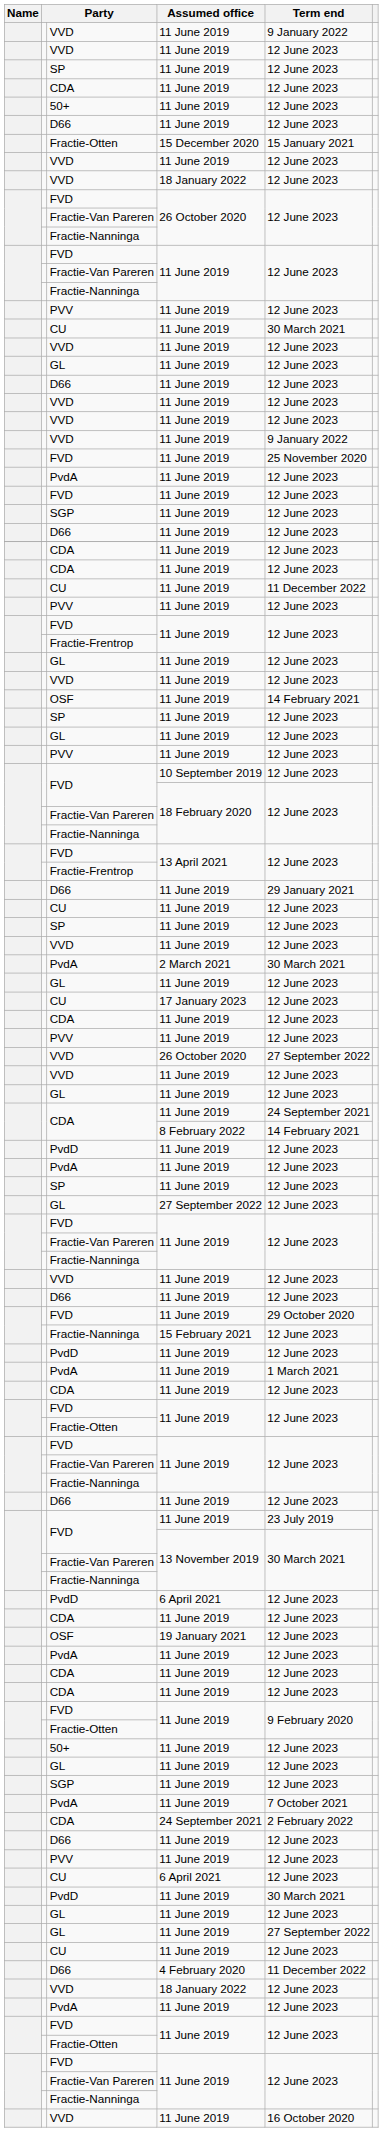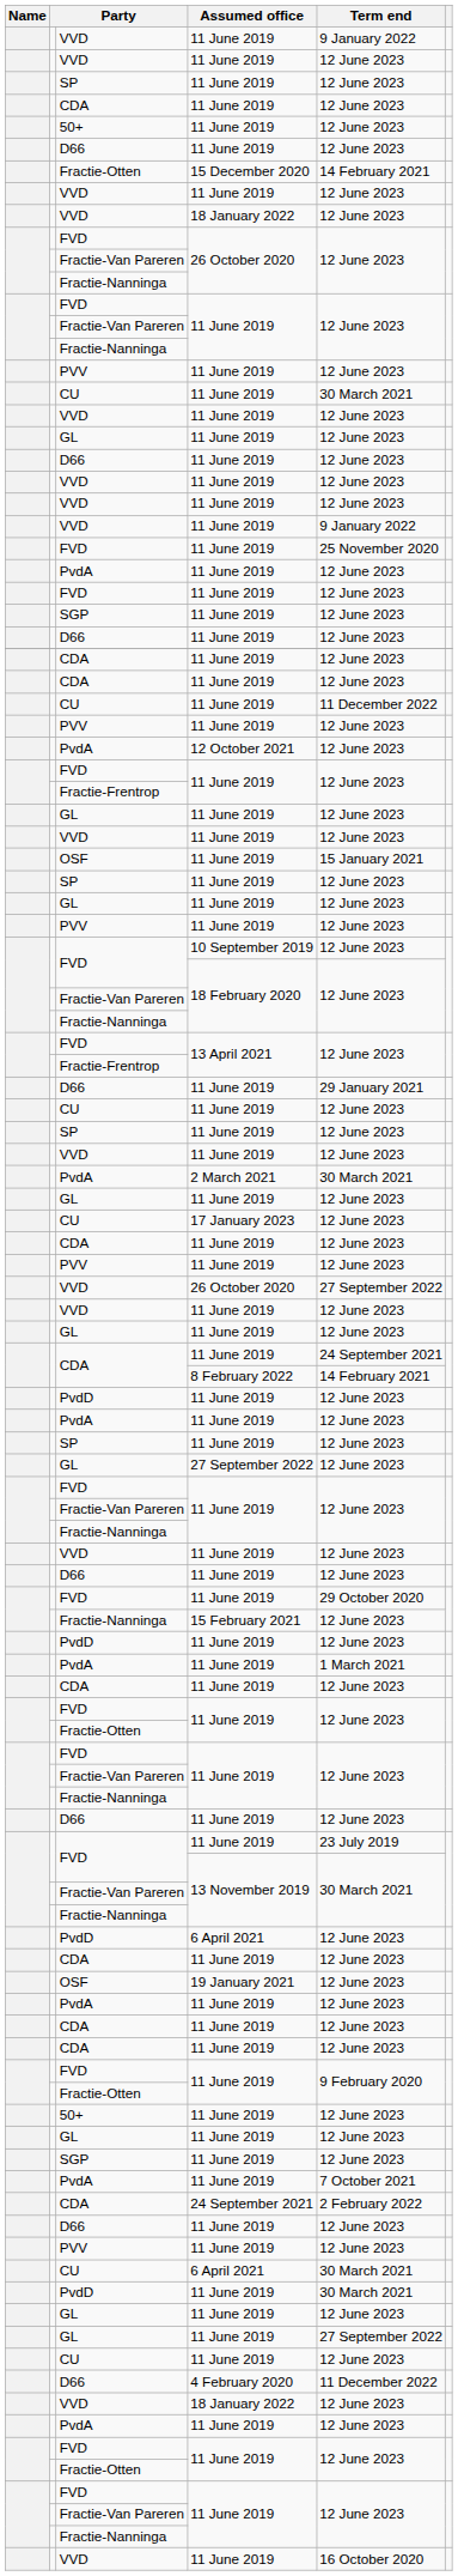15 December 2020 | Term end: 15 January 2021 -> 14 February 2021
+ row: PvdA | 12 October 2021 | 12 June 2023
OSF / 11 June 2019 | Term end: 14 February 2021 -> 15 January 2021
CU / 6 April 2021 | Term end: 12 June 2023 -> 30 March 2021
